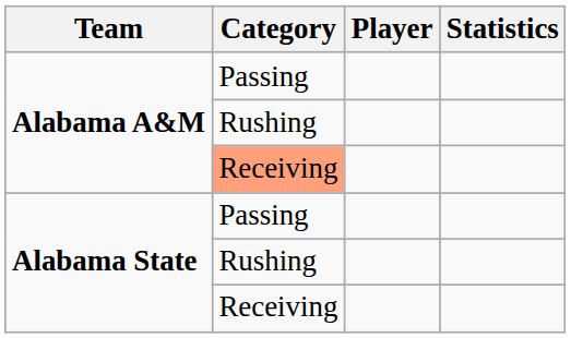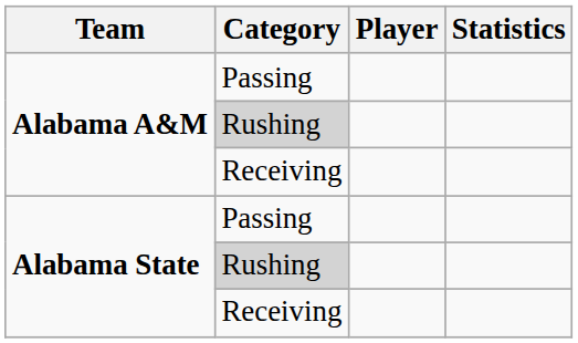Alabama A&M / Rushing | Category: no background -> lightgrey background
Alabama A&M / Receiving | Category: lightsalmon background -> no background
Alabama State / Rushing | Category: no background -> lightgrey background
